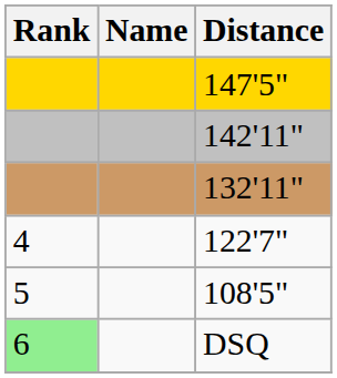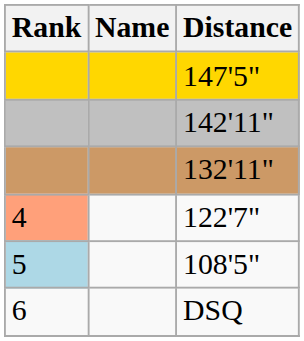122'7" | Rank: no background -> lightsalmon background
108'5" | Rank: no background -> lightblue background
DSQ | Rank: lightgreen background -> no background
